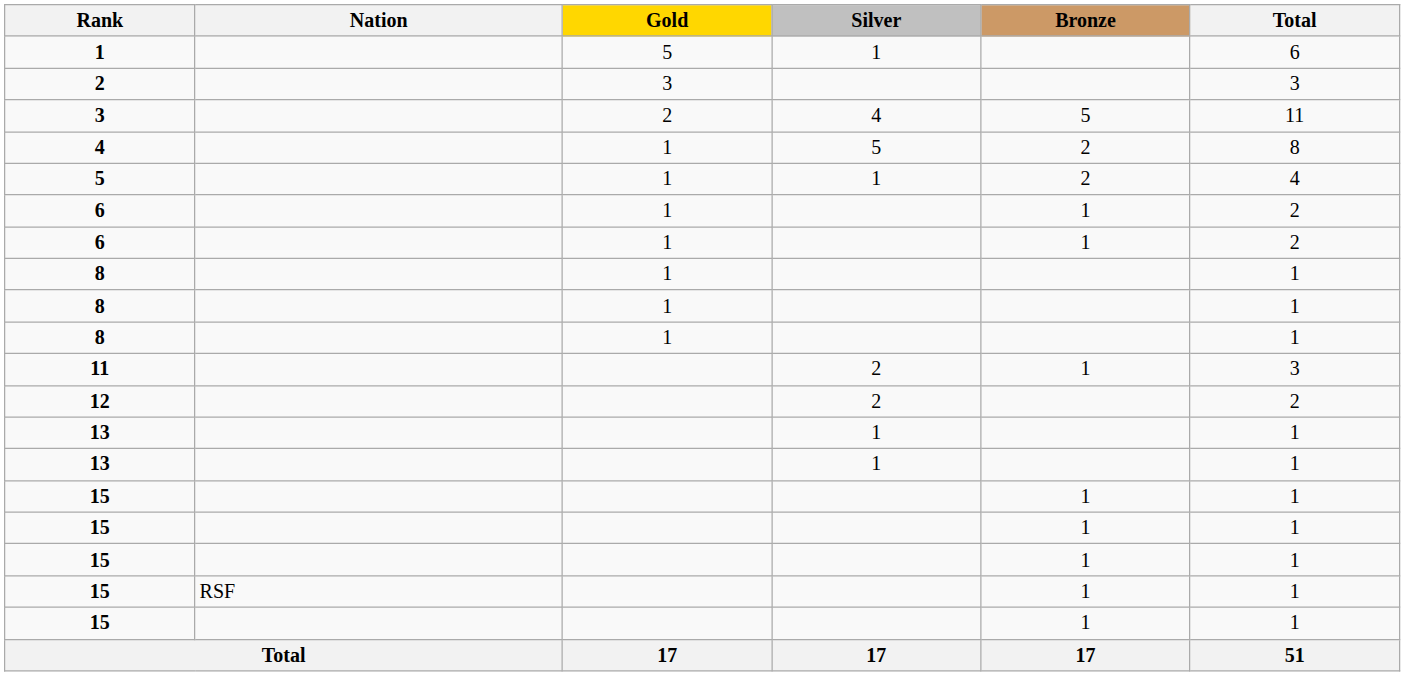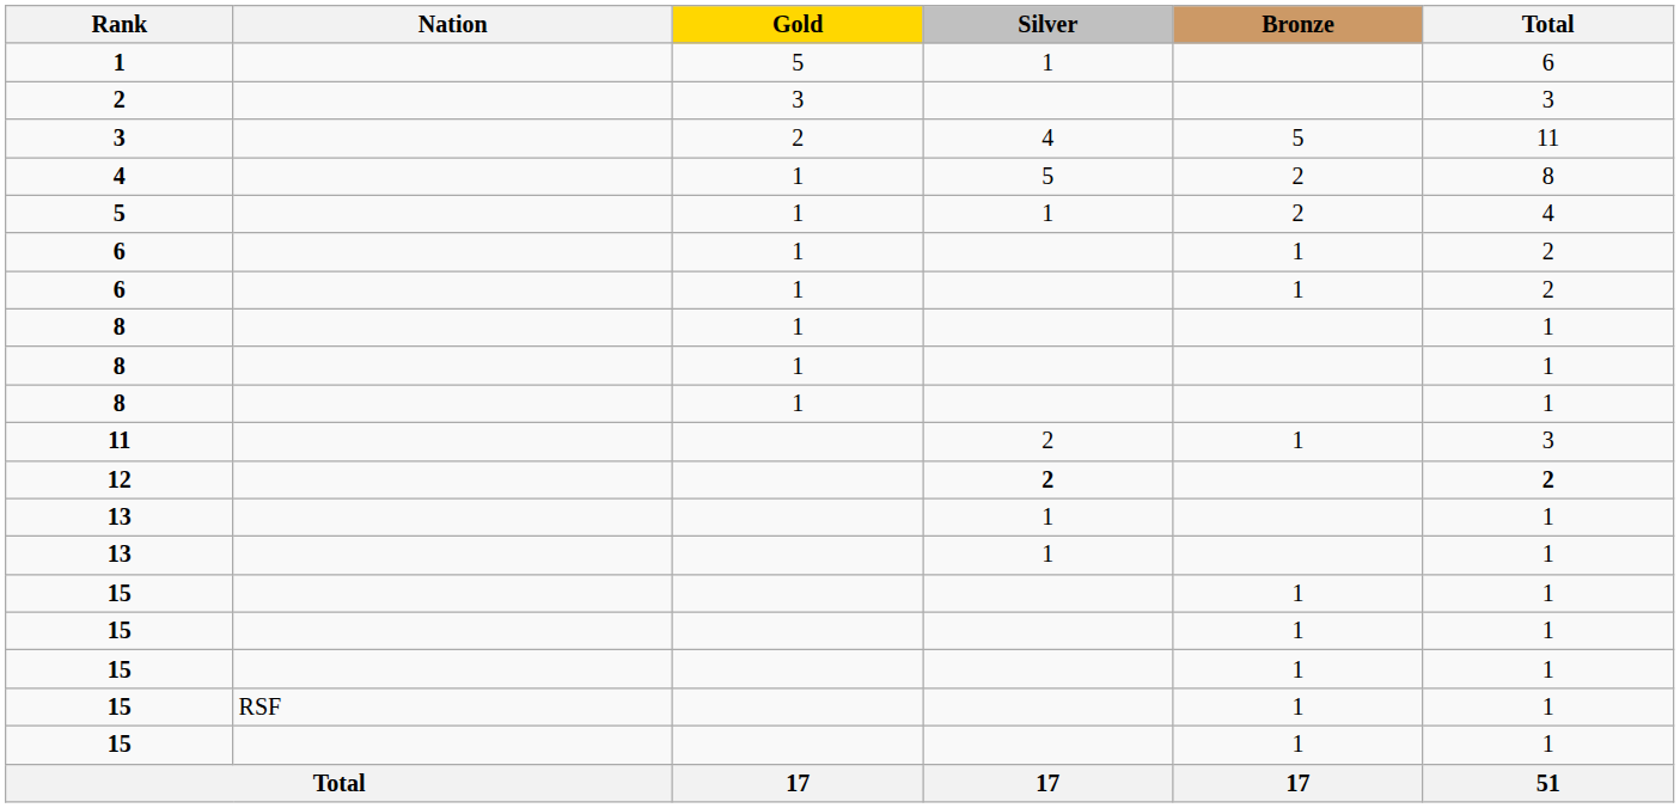12 | Silver: normal -> bold
12 | Total: normal -> bold
